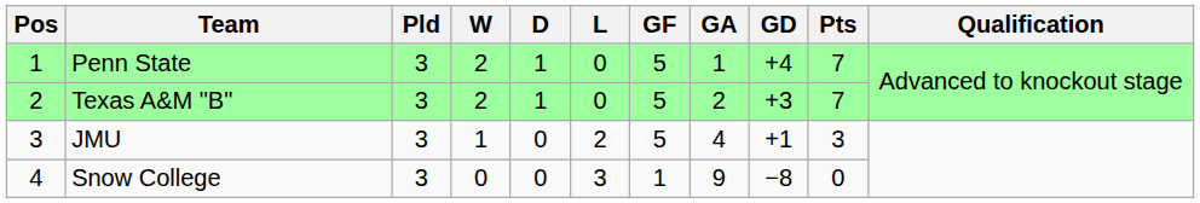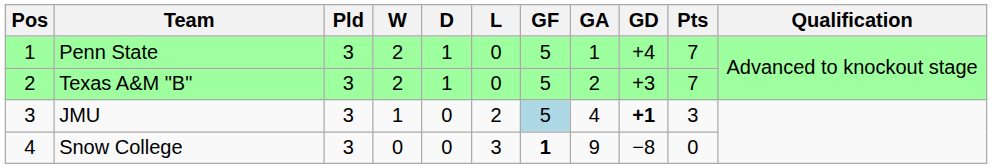JMU | GF: no background -> lightblue background
JMU | GD: normal -> bold
Snow College | GF: normal -> bold
